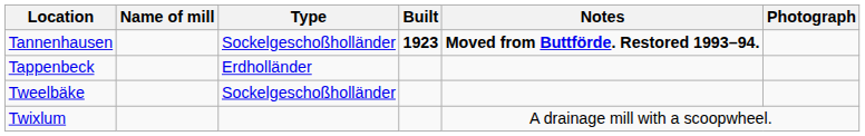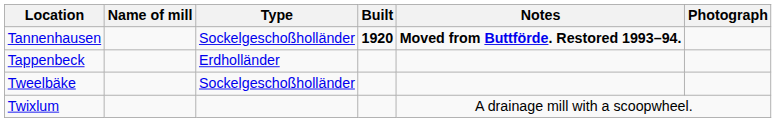Tannenhausen | Built: 1923 -> 1920
